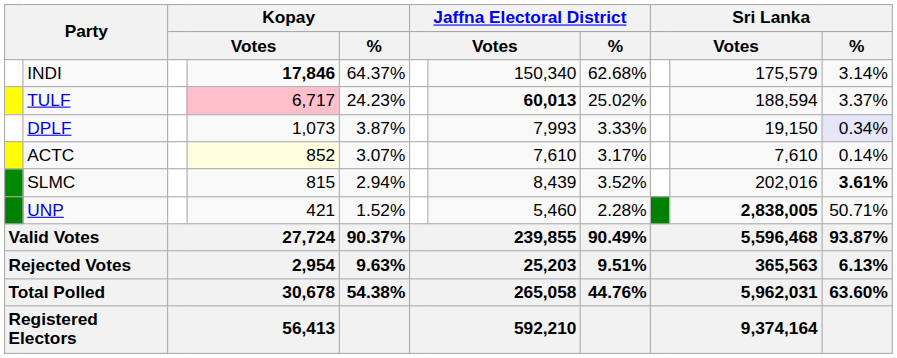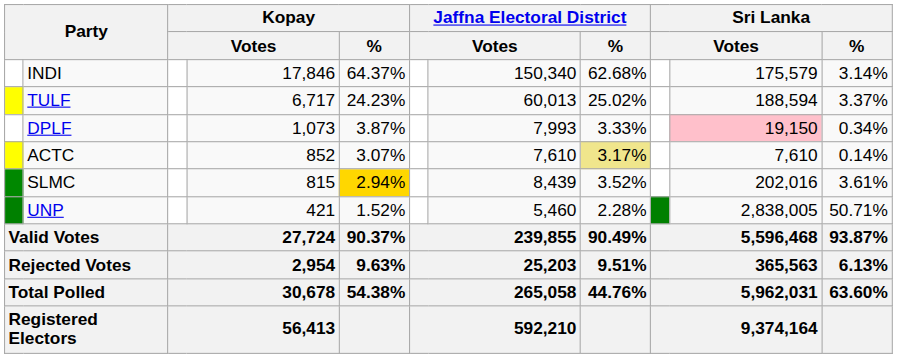INDI | column 4: bold -> normal
TULF | column 4: pink background -> no background
TULF | column 7: bold -> normal
DPLF | column 10: no background -> pink background
DPLF | Sri Lanka / %: lavender background -> no background
ACTC | column 4: lightyellow background -> no background
ACTC | Jaffna Electoral District / %: no background -> khaki background
SLMC | Kopay / %: no background -> gold background
SLMC | Sri Lanka / %: bold -> normal
UNP | column 10: bold -> normal
